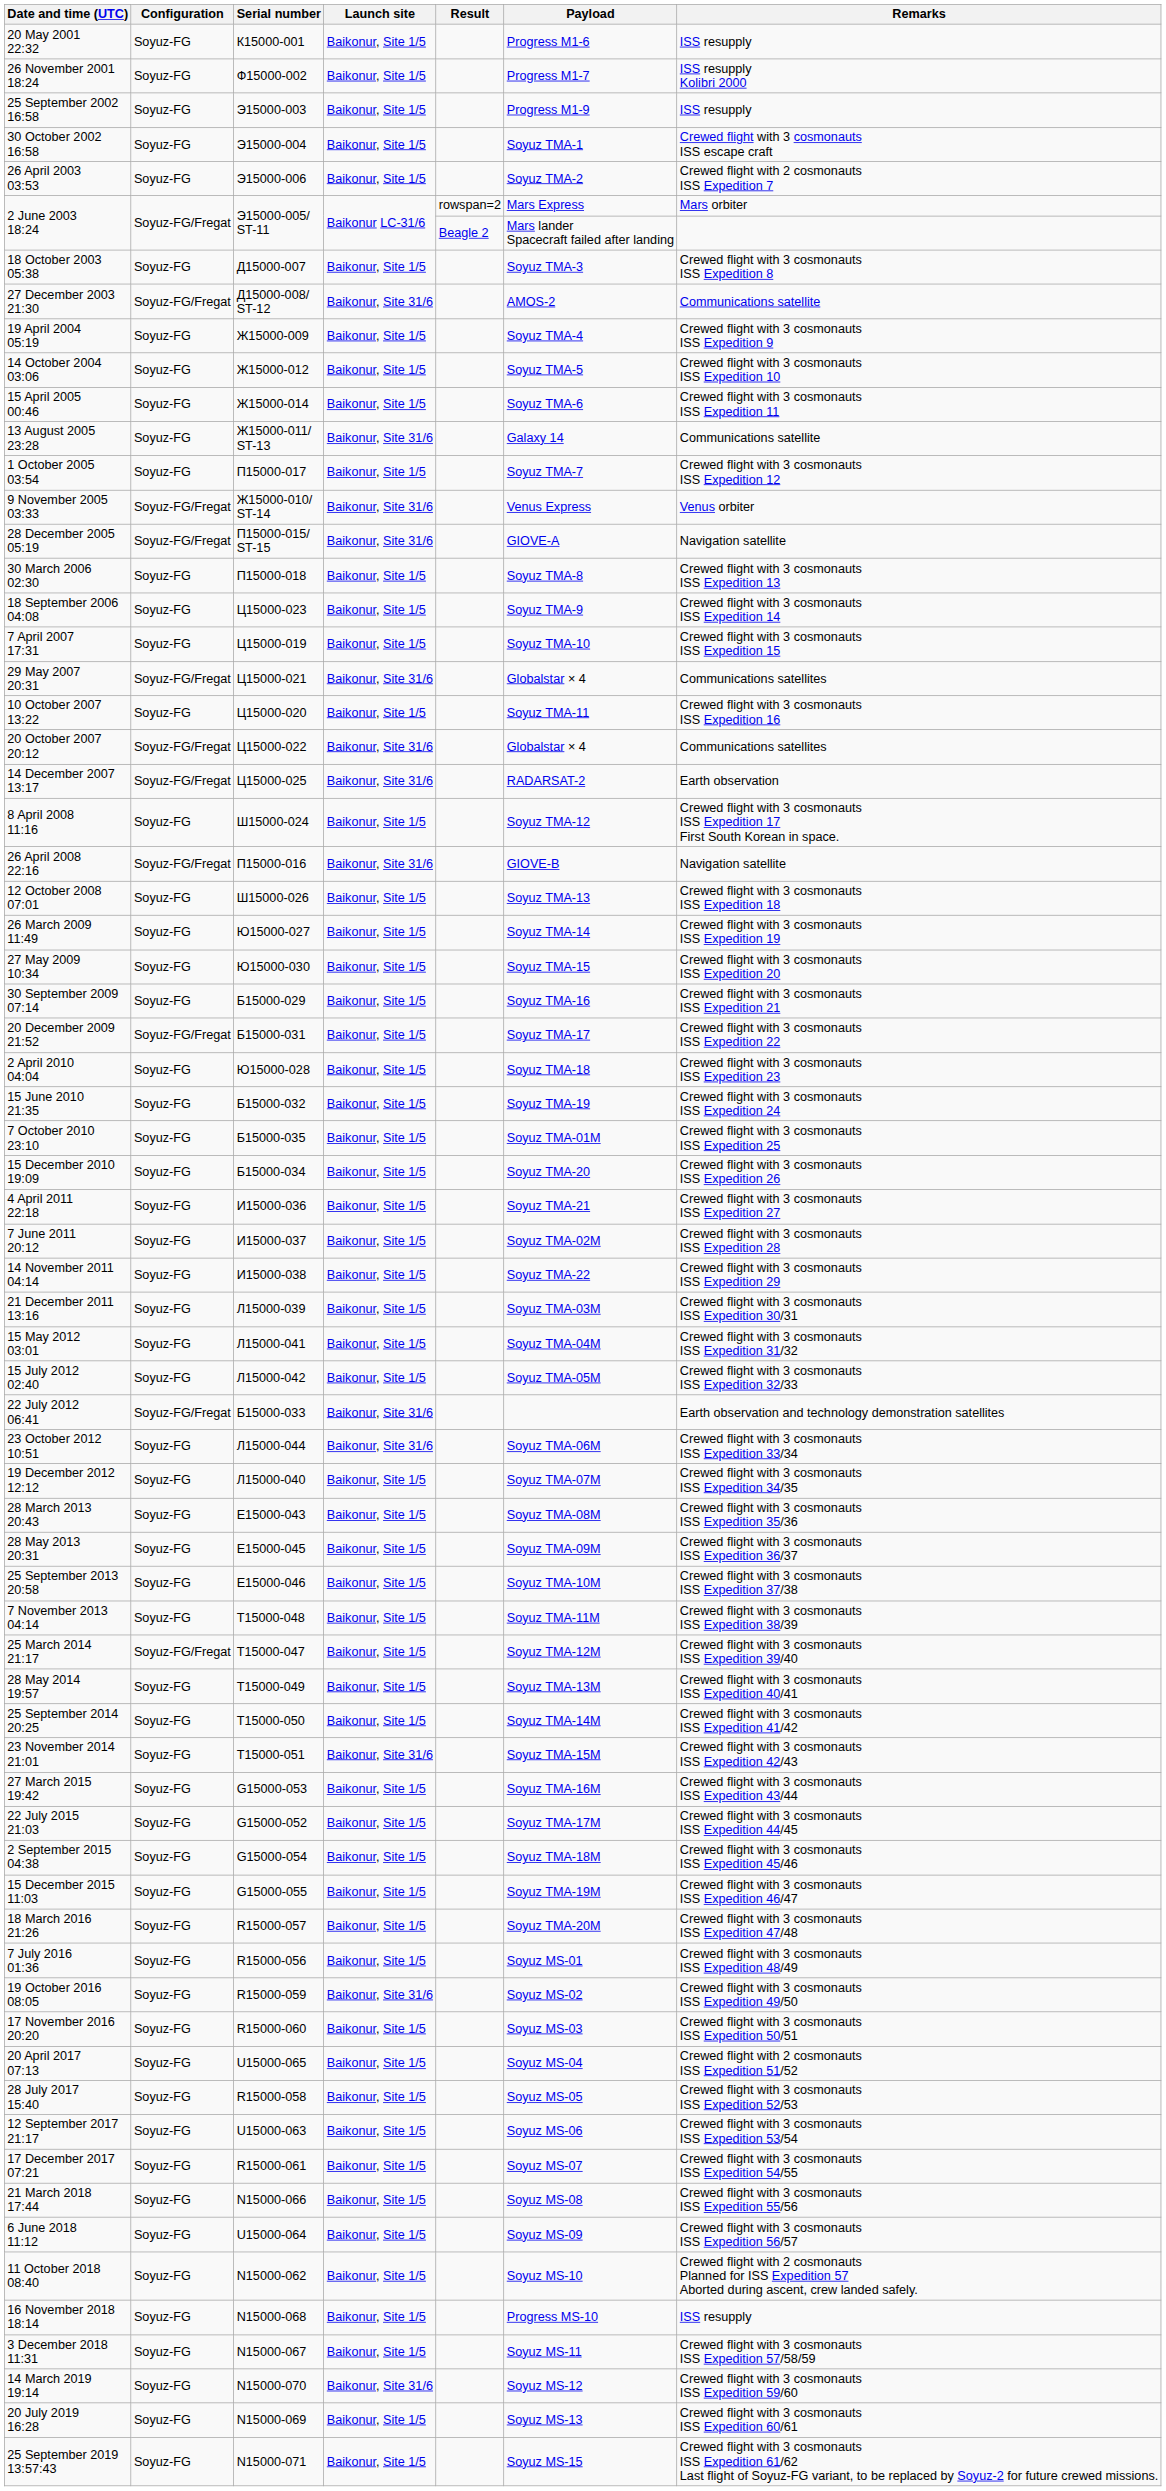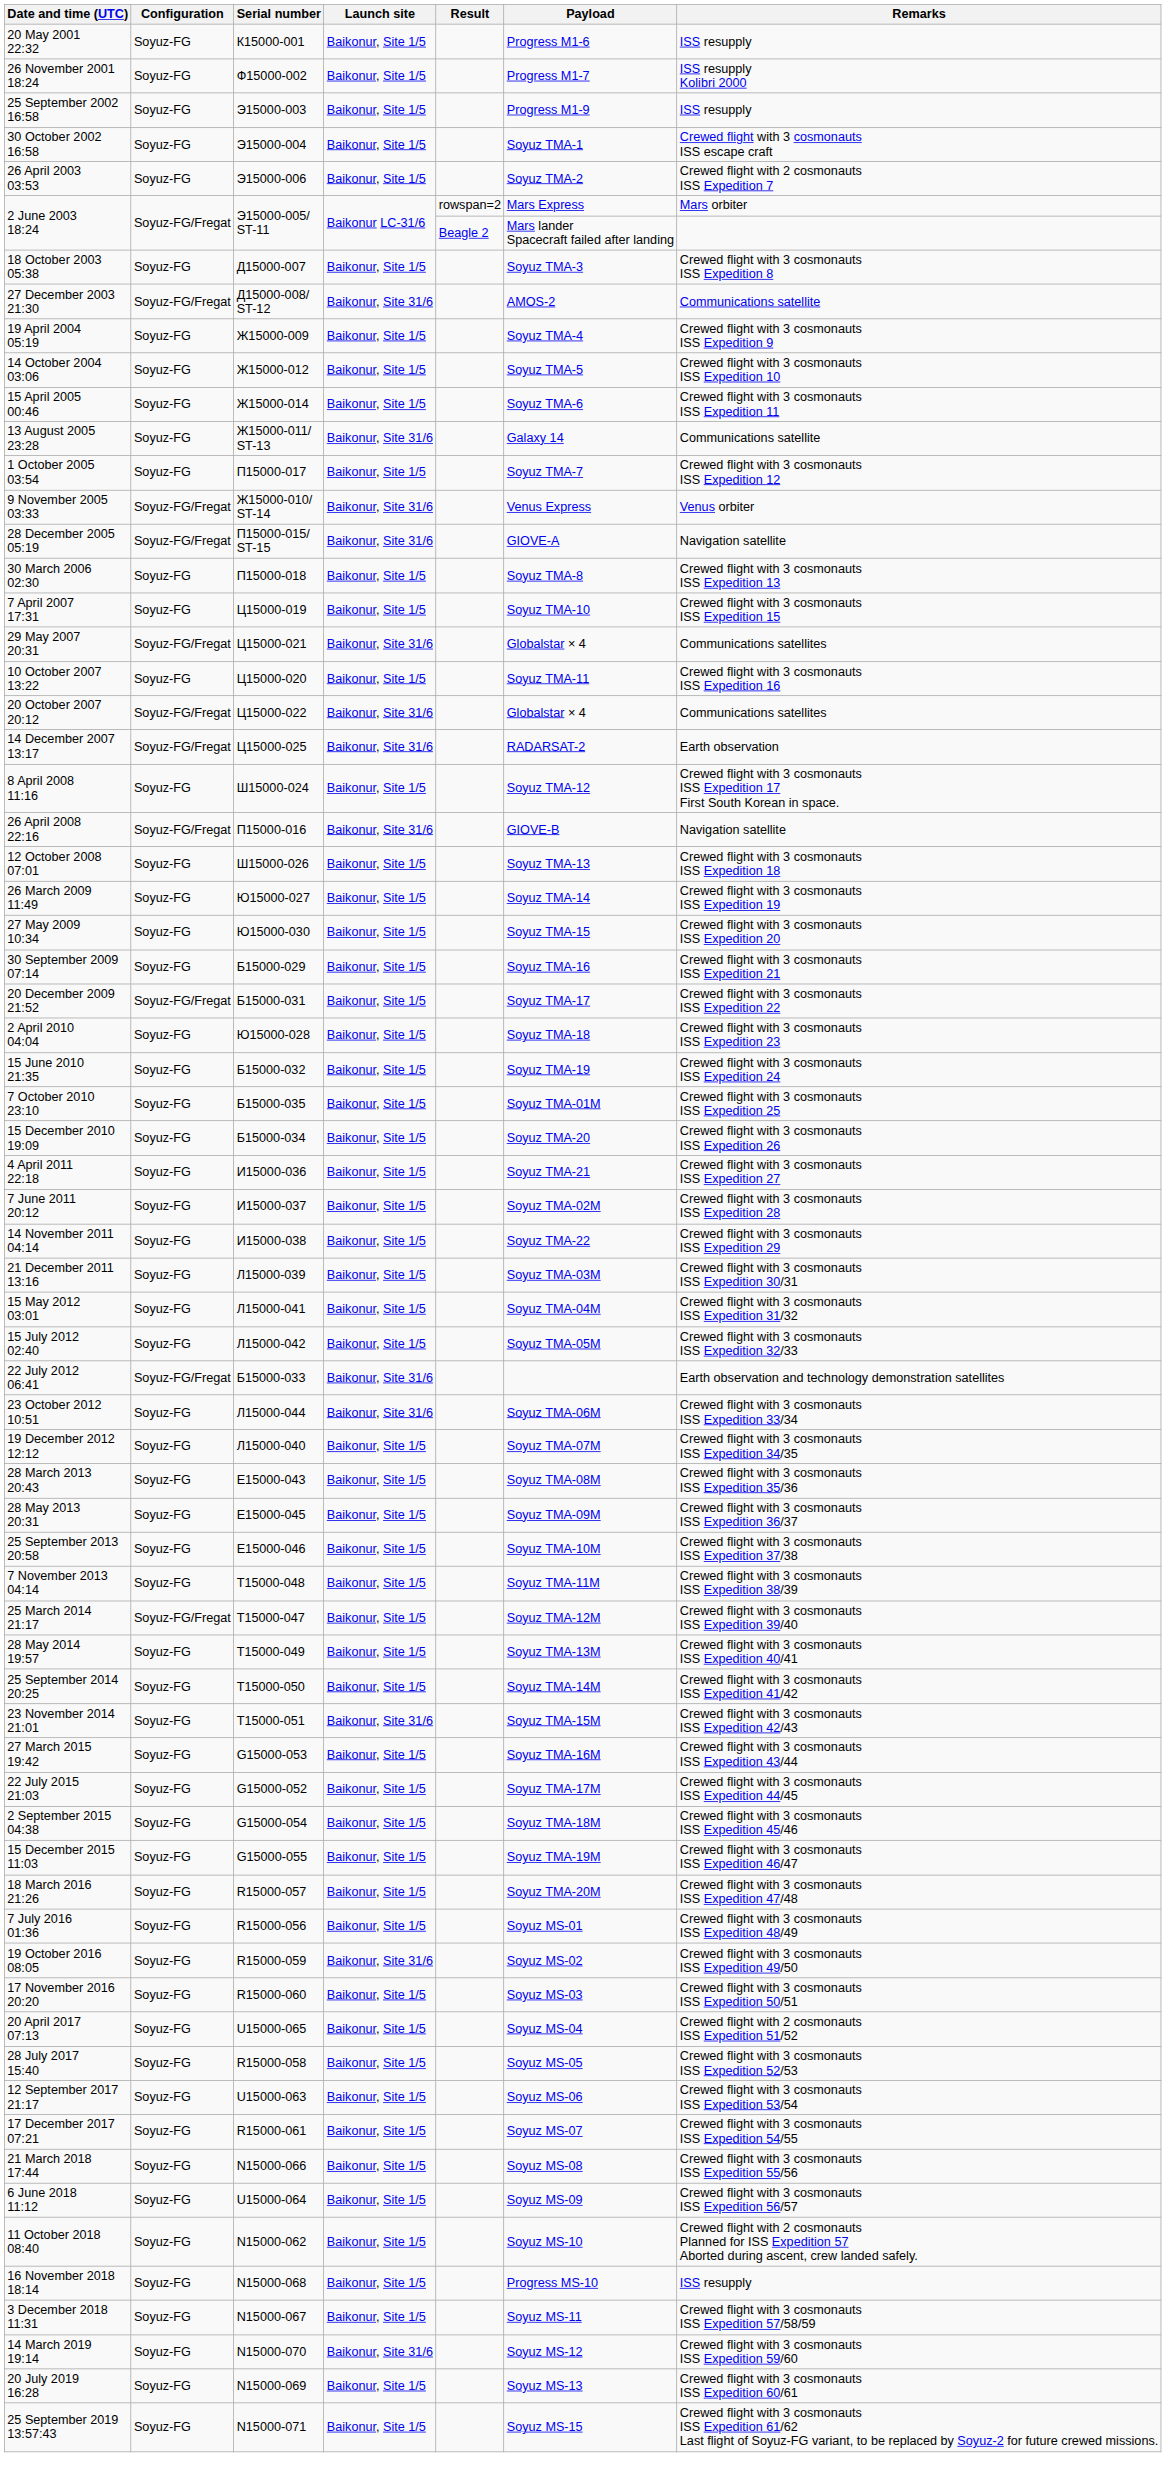- row: 18 September 2006 04:08 | Soyuz-FG | Ц15000-023 | Baikonur, Site 1/5 | Soyuz TMA-9 | Crewed flight with 3 cosmonauts ISS Expedition 14
